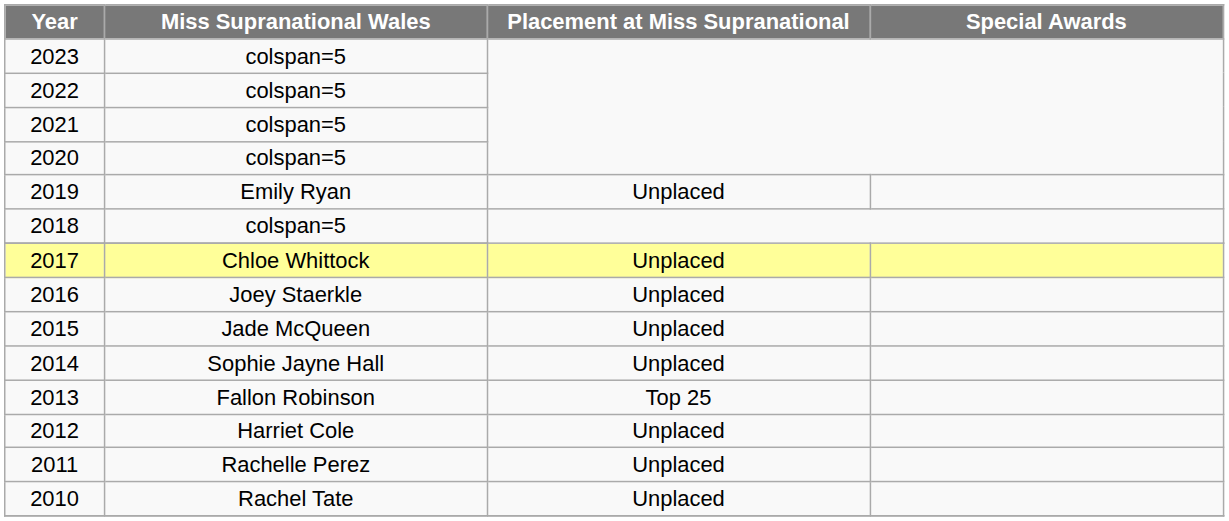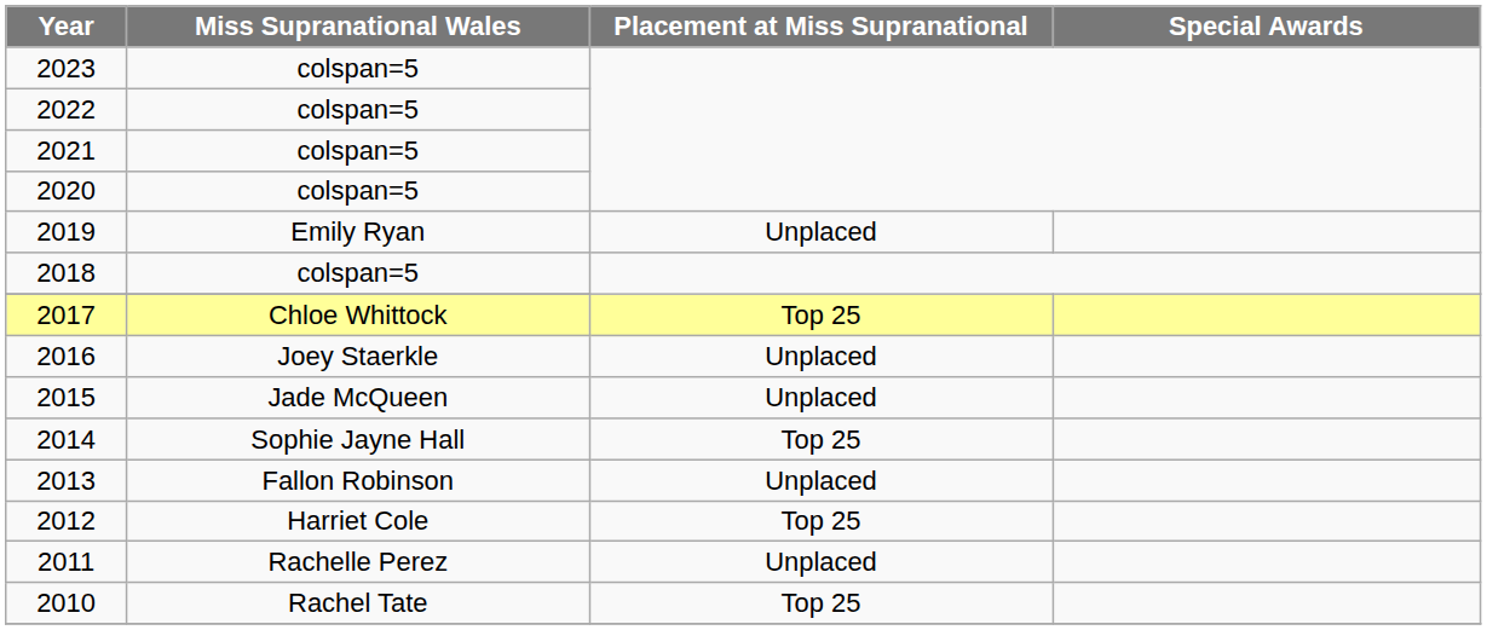2017 | Placement at Miss Supranational: Unplaced -> Top 25
2014 | Placement at Miss Supranational: Unplaced -> Top 25
2013 | Placement at Miss Supranational: Top 25 -> Unplaced
2012 | Placement at Miss Supranational: Unplaced -> Top 25
2010 | Placement at Miss Supranational: Unplaced -> Top 25
